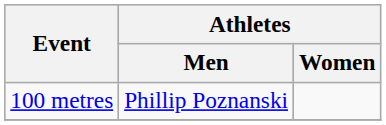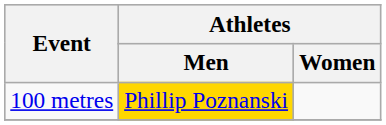100 metres | Athletes / Men: no background -> gold background
